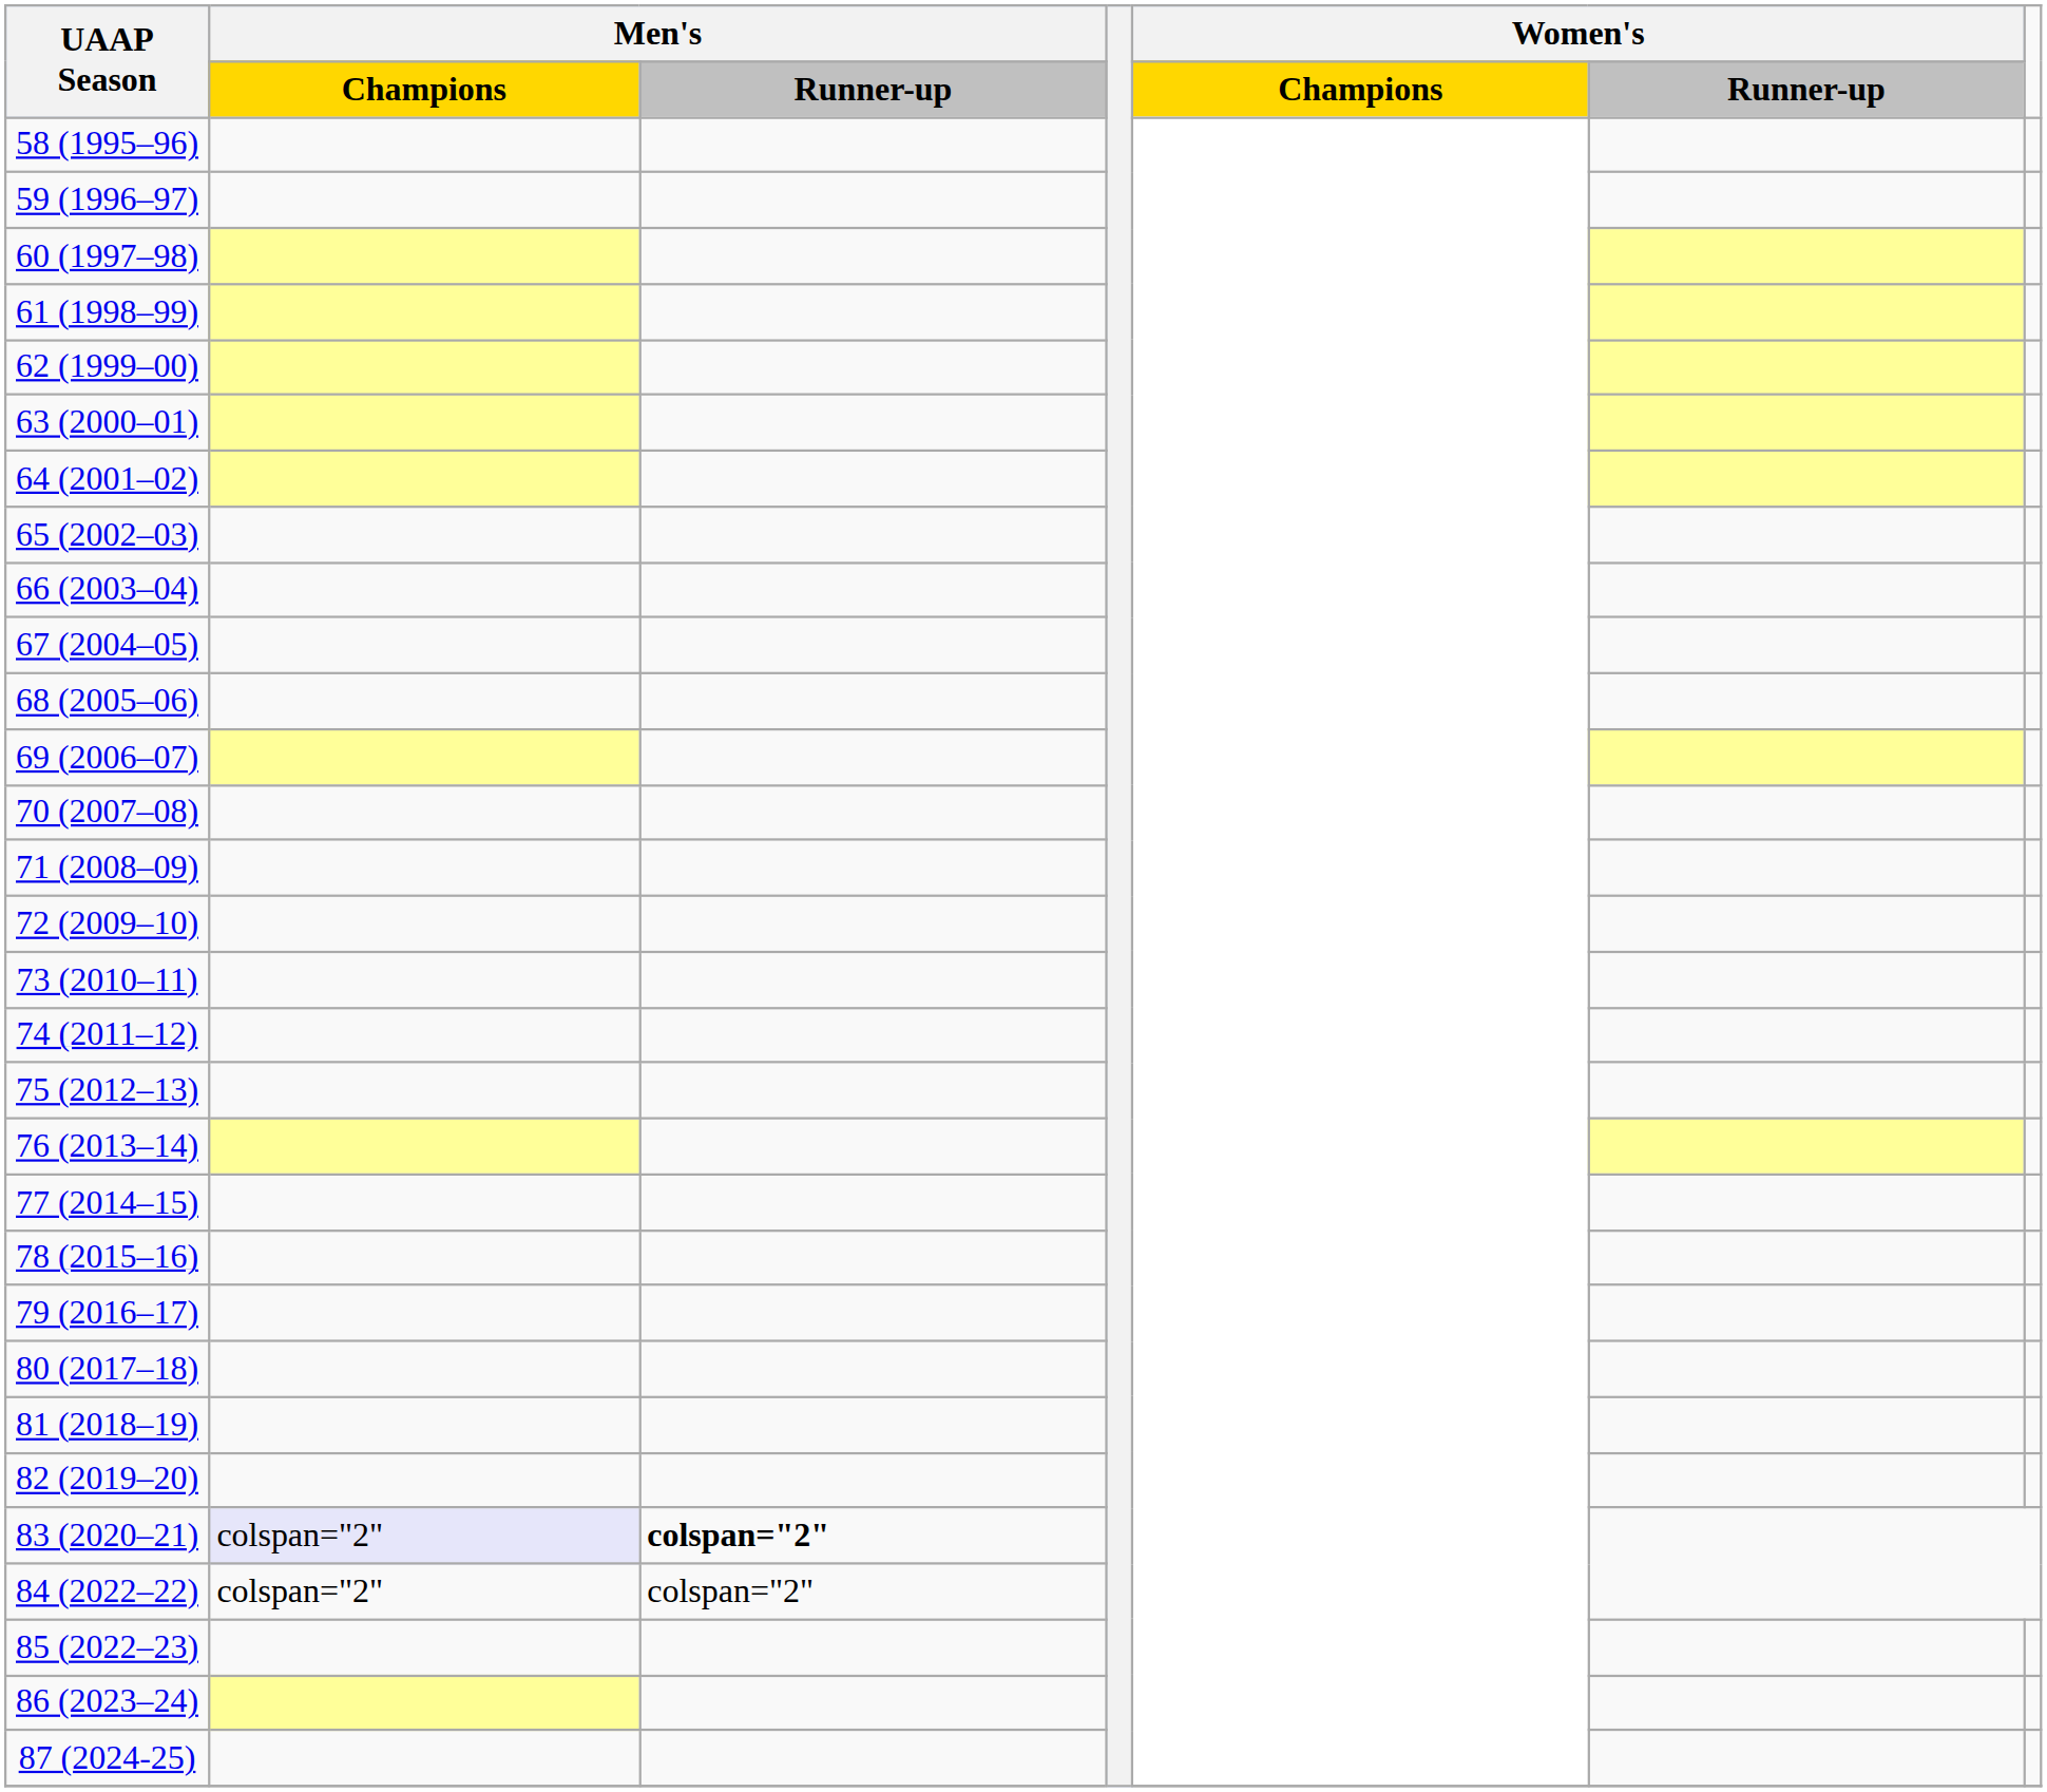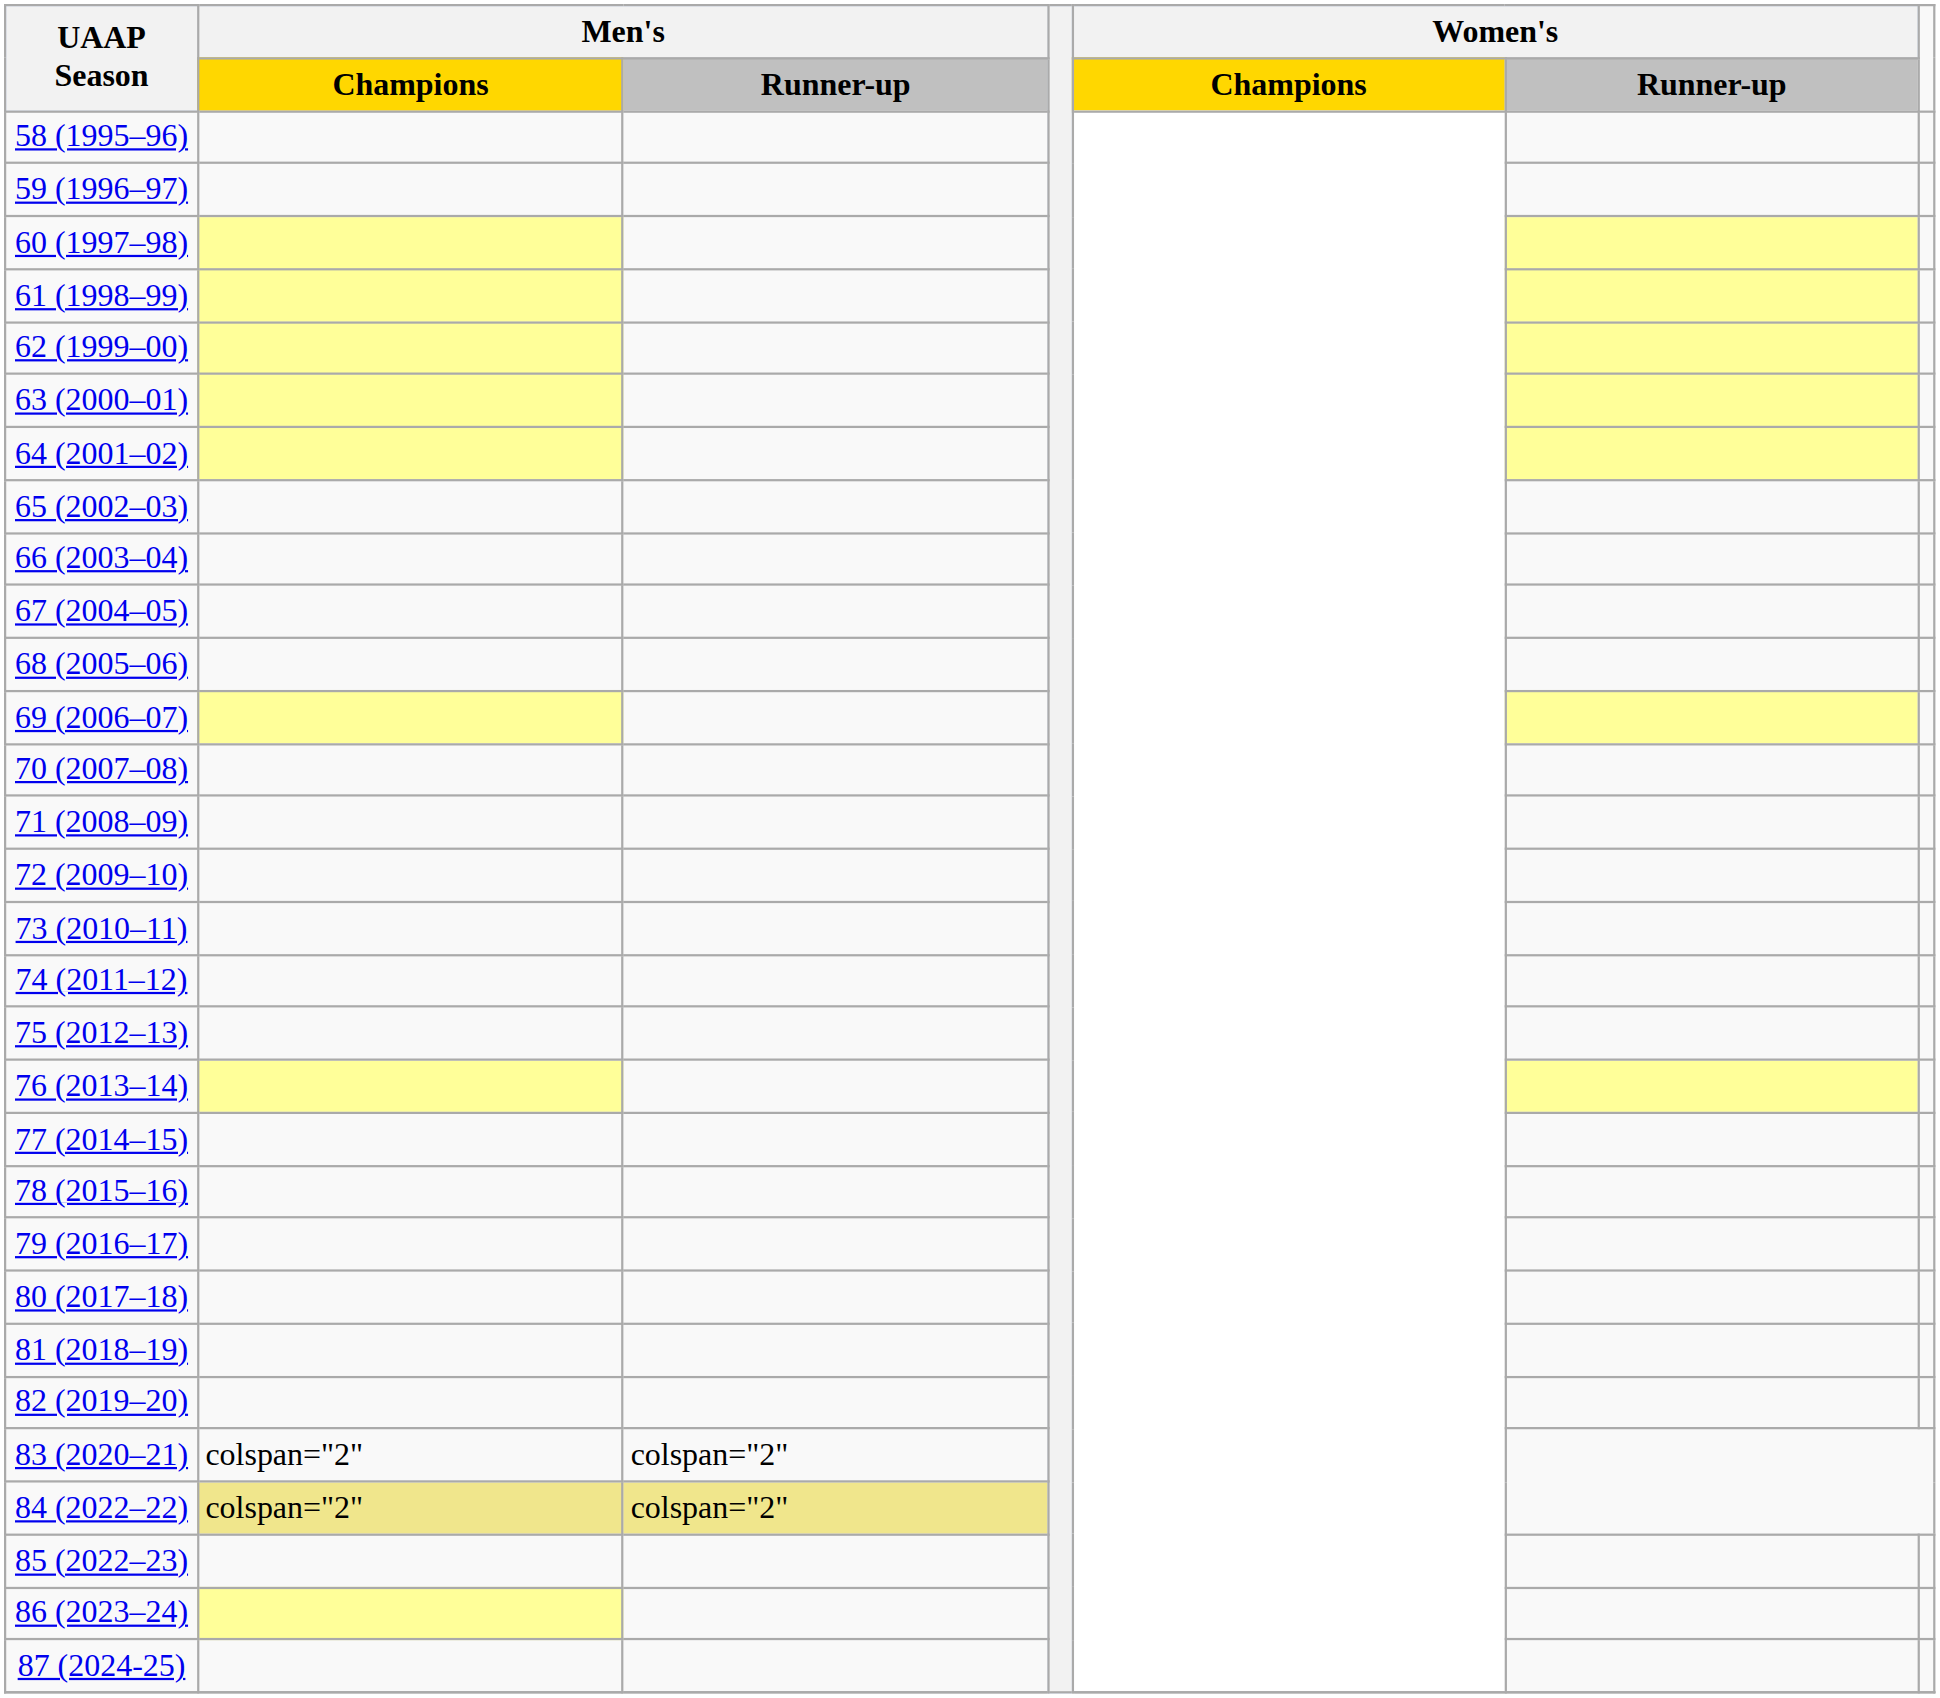83 (2020–21) | Men's / Champions: lavender background -> no background
83 (2020–21) | Men's / Runner-up: bold -> normal
84 (2022–22) | Men's / Champions: no background -> khaki background
84 (2022–22) | Men's / Runner-up: no background -> khaki background
